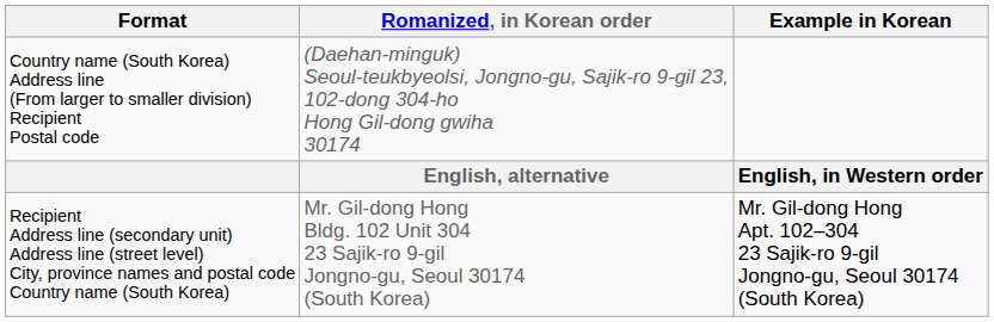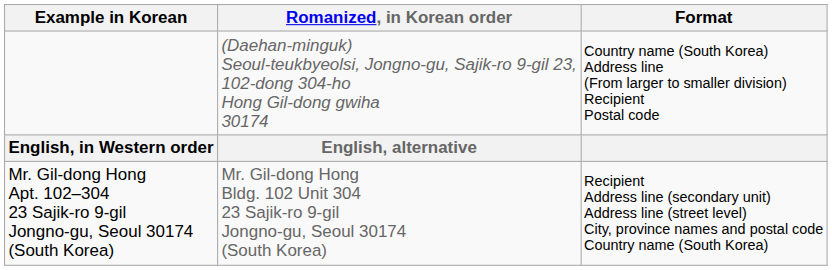columns swapped: Example in Korean <-> Format
